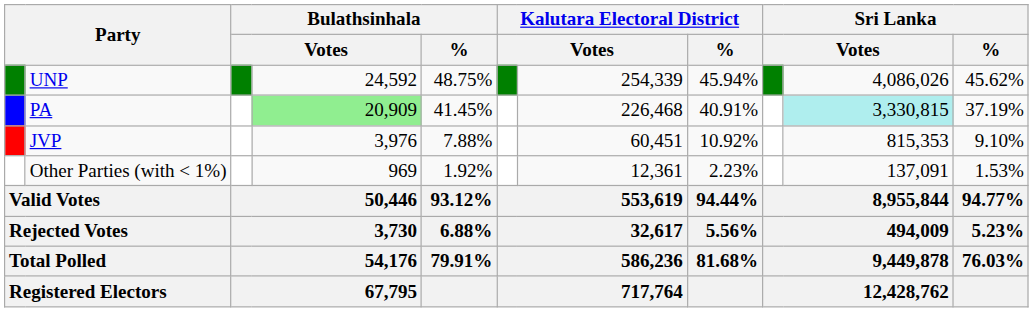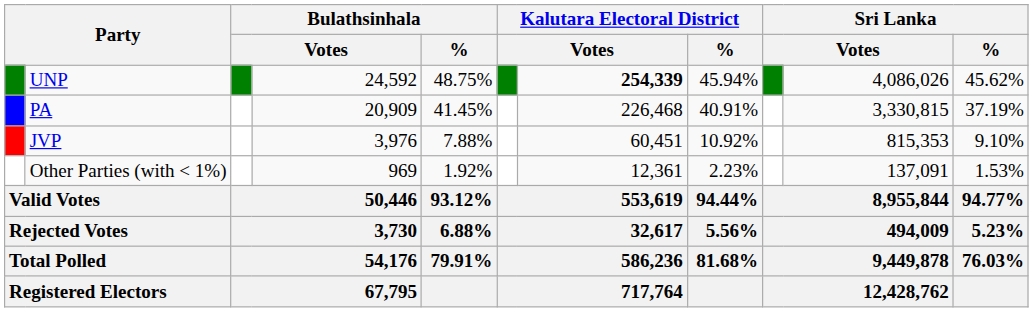UNP | column 7: normal -> bold
PA | column 4: lightgreen background -> no background
PA | column 10: paleturquoise background -> no background
